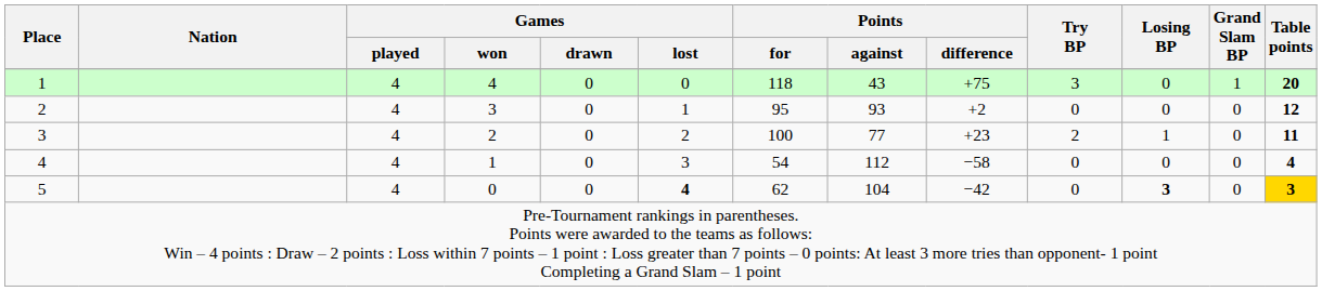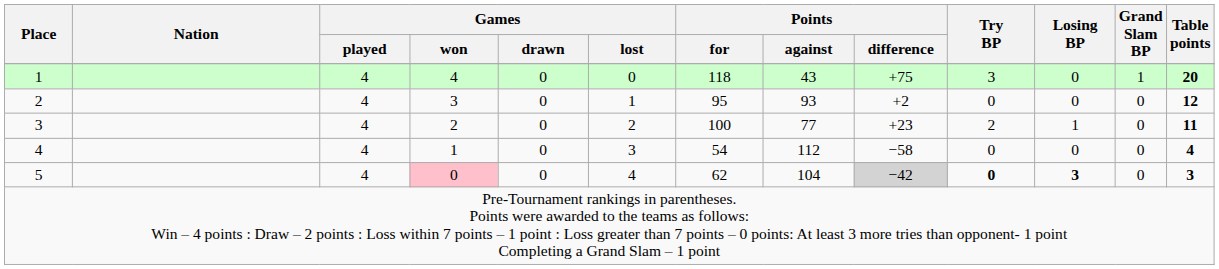5 | Games / won: no background -> pink background
5 | Games / lost: bold -> normal
5 | Points / difference: no background -> lightgrey background
5 | Try BP: normal -> bold
5 | Table points: gold background -> no background
